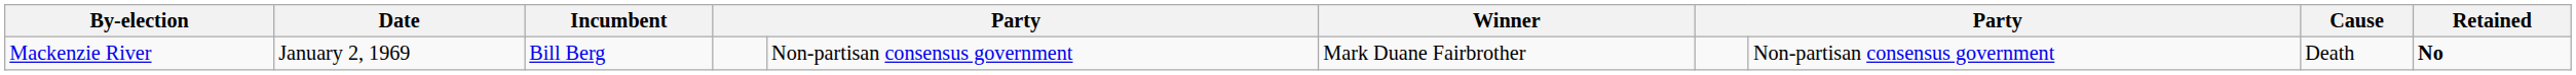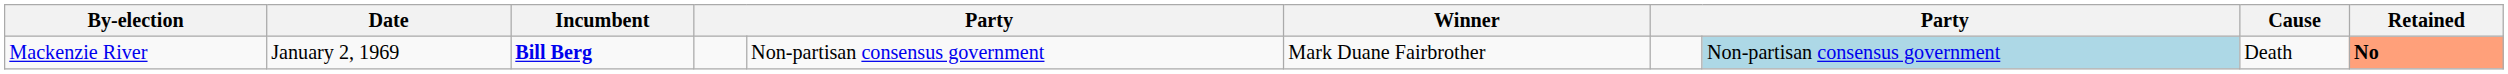Mackenzie River | Incumbent: normal -> bold
Mackenzie River | column 8: no background -> lightblue background
Mackenzie River | Retained: no background -> lightsalmon background
